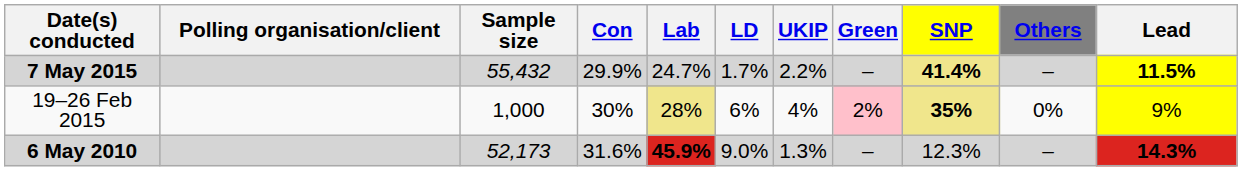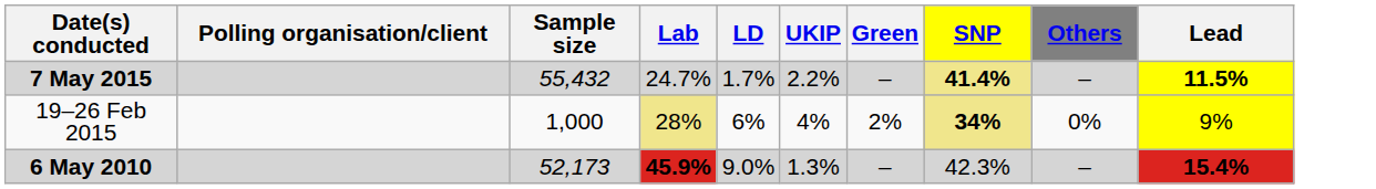- column: Con | 29.9% | 30% | 31.6%
19–26 Feb 2015 | Green: pink background -> no background
19–26 Feb 2015 | SNP: 35% -> 34%
6 May 2010 | SNP: 12.3% -> 42.3%
6 May 2010 | Lead: 14.3% -> 15.4%
